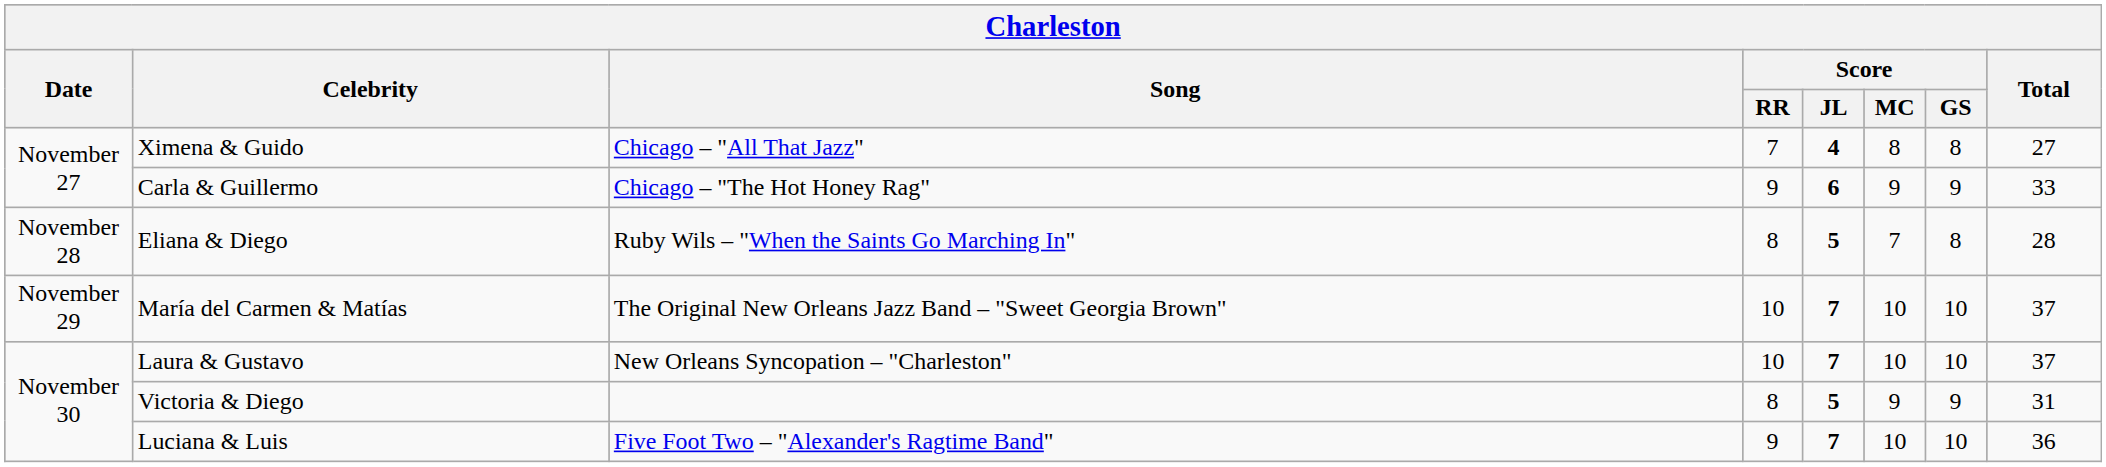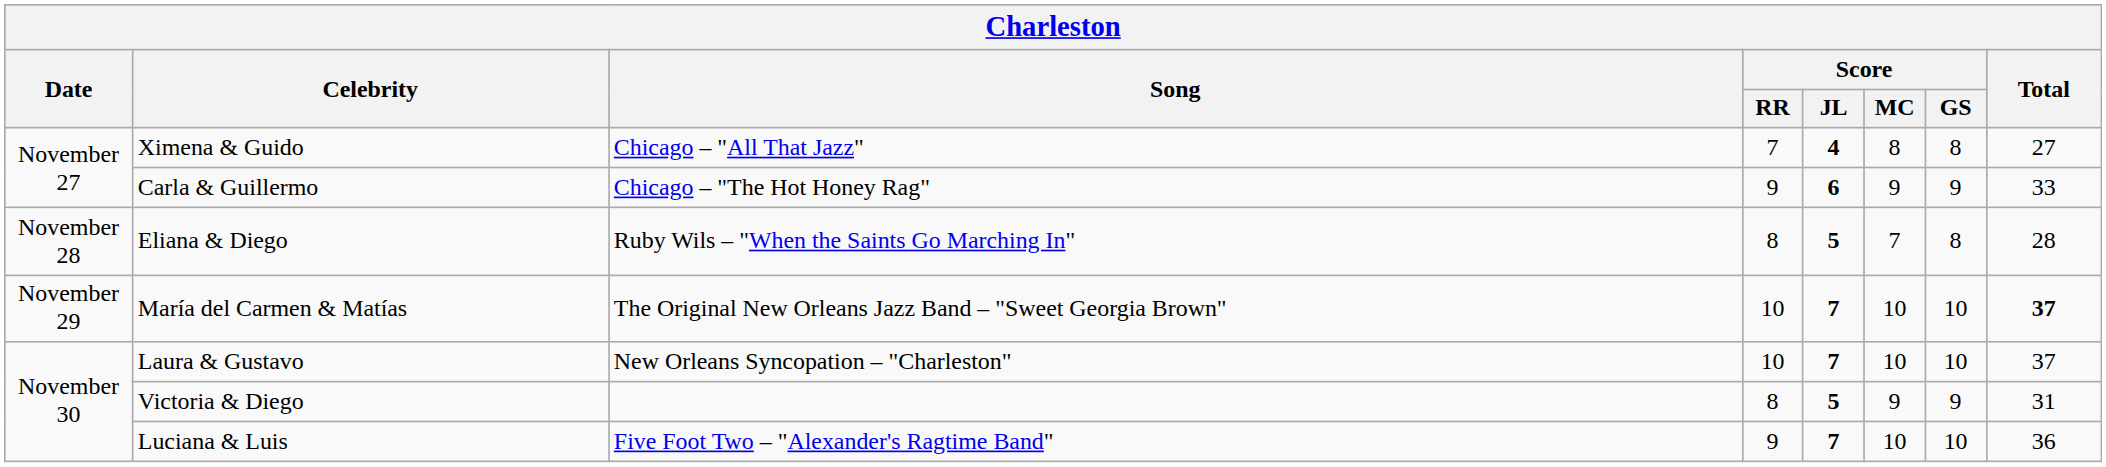María del Carmen & Matías | Total: normal -> bold
